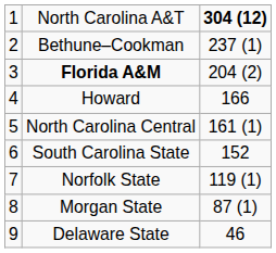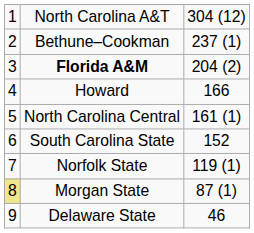North Carolina A&T | column 3: bold -> normal
Morgan State | column 1: no background -> khaki background
